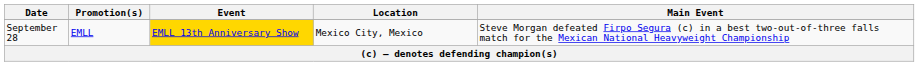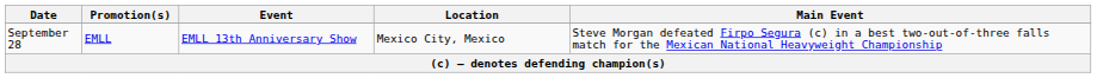September 28 | Event: gold background -> no background
